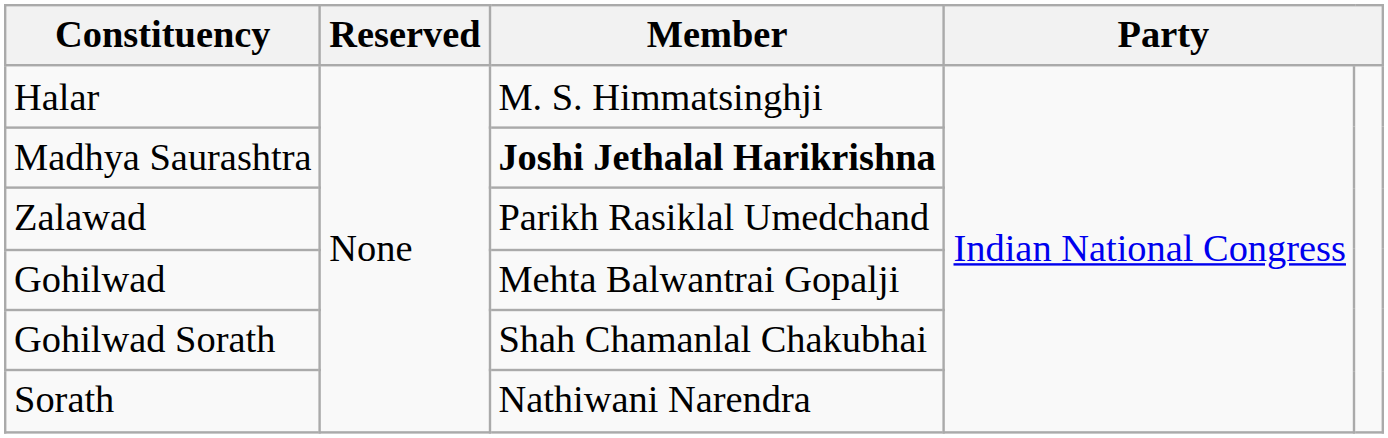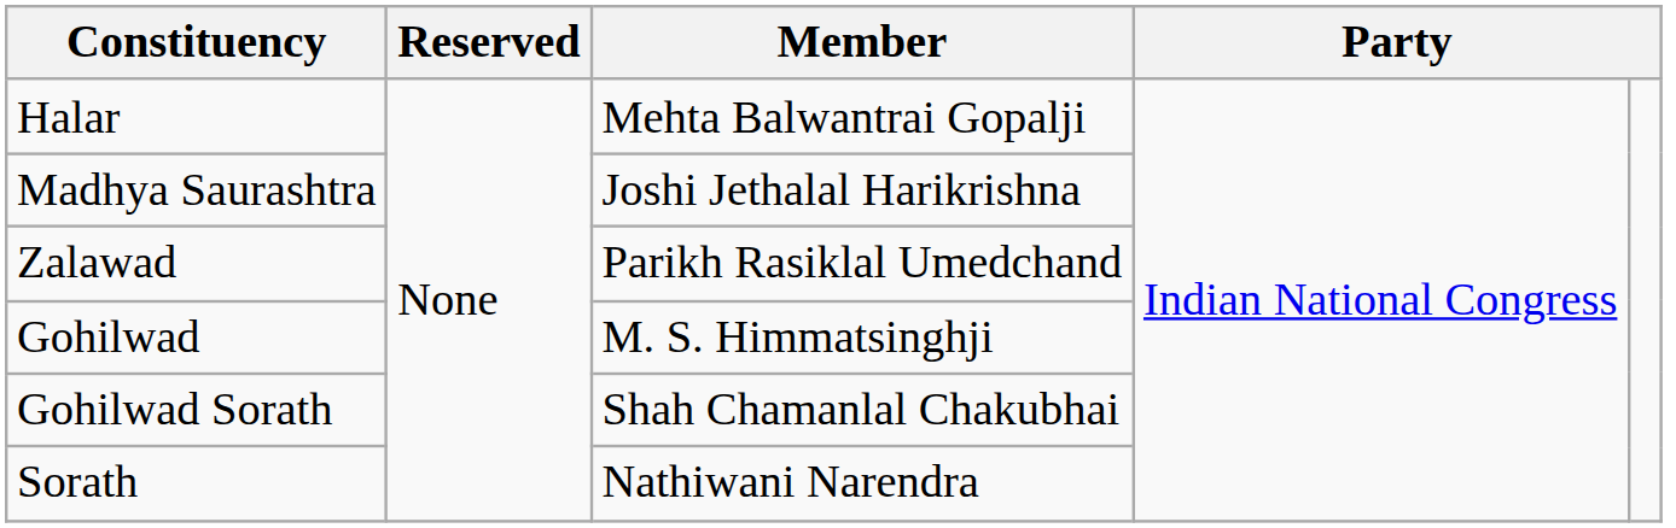Halar | Member: M. S. Himmatsinghji -> Mehta Balwantrai Gopalji
Madhya Saurashtra | Member: bold -> normal
Gohilwad | Member: Mehta Balwantrai Gopalji -> M. S. Himmatsinghji
